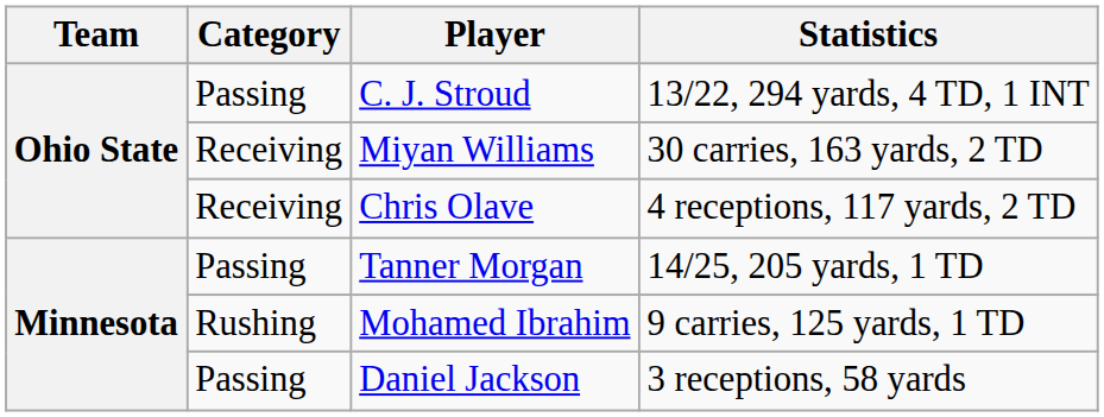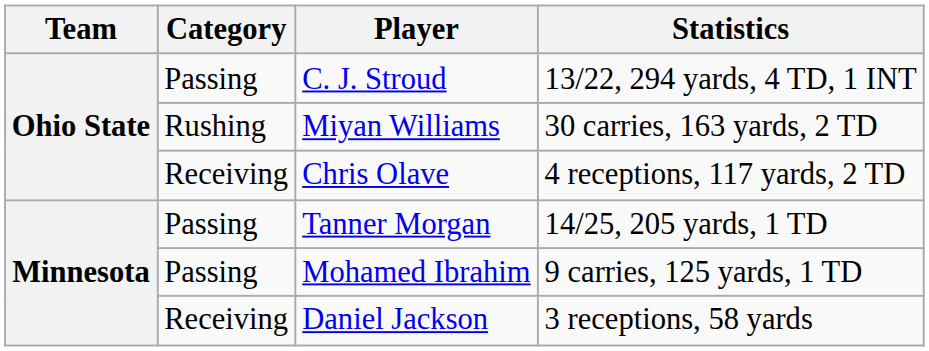Miyan Williams | Category: Receiving -> Rushing
Mohamed Ibrahim | Category: Rushing -> Passing
Daniel Jackson | Category: Passing -> Receiving
